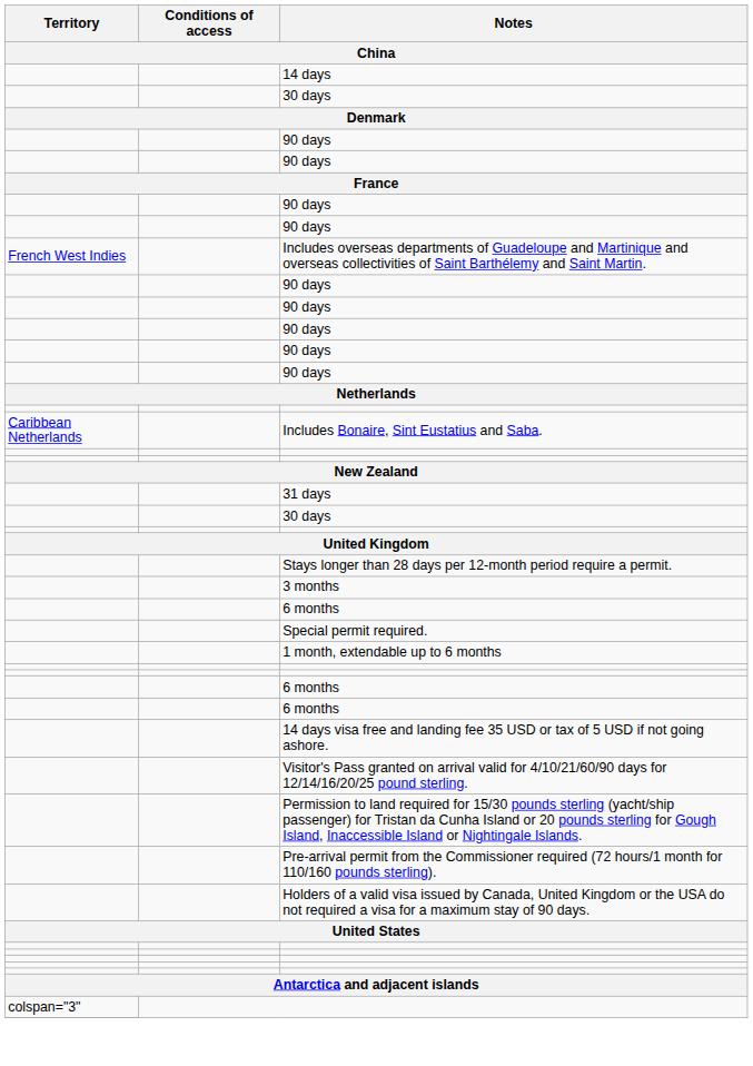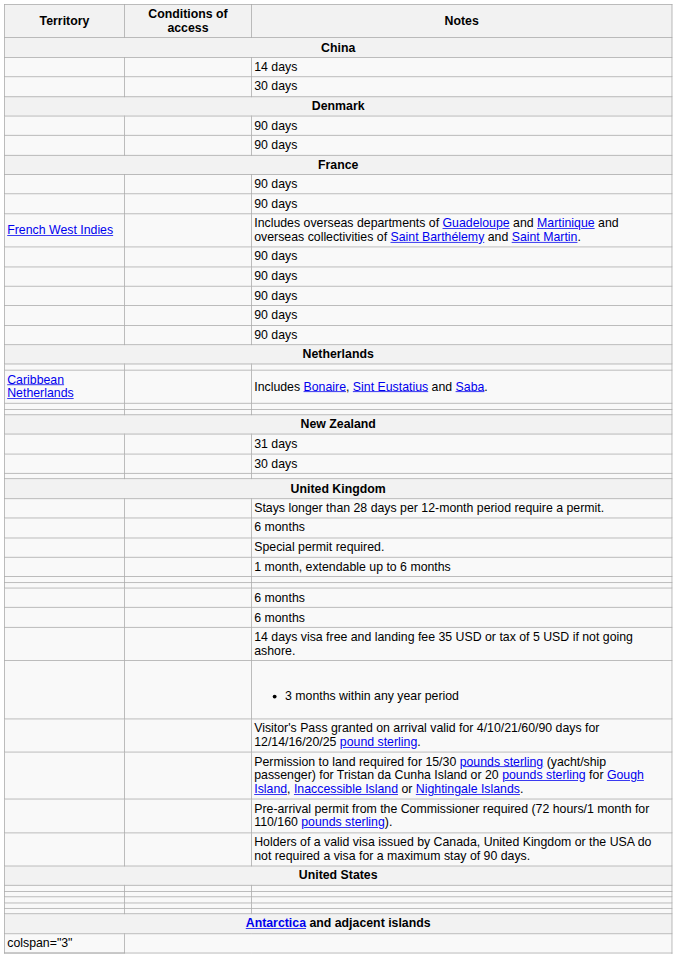- row: 3 months
+ row: 3 months within any year period
